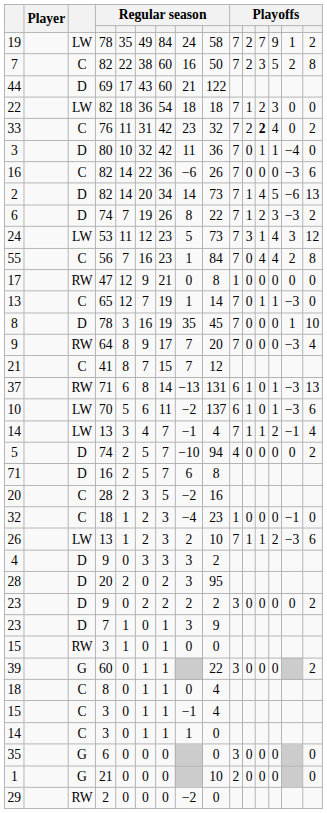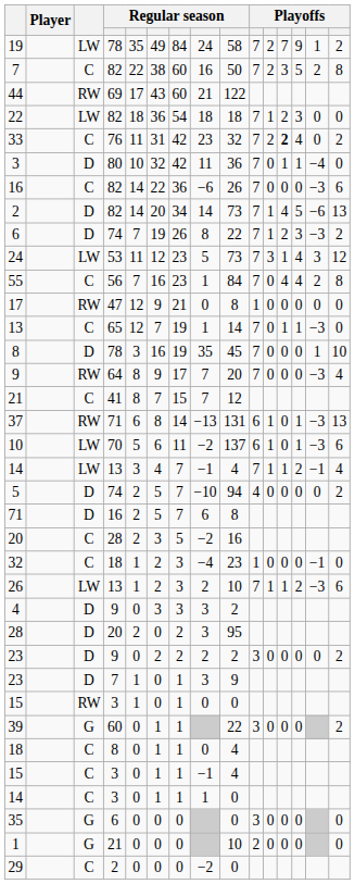44 | column 3: D -> RW
29 | column 3: RW -> C
